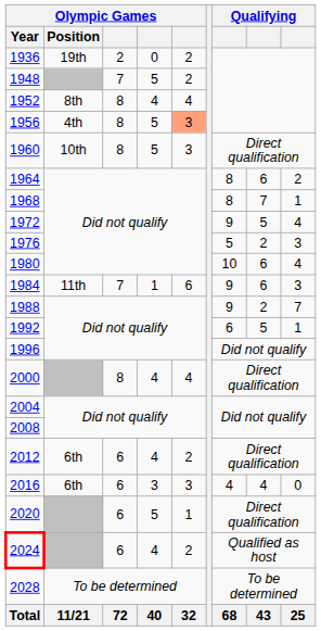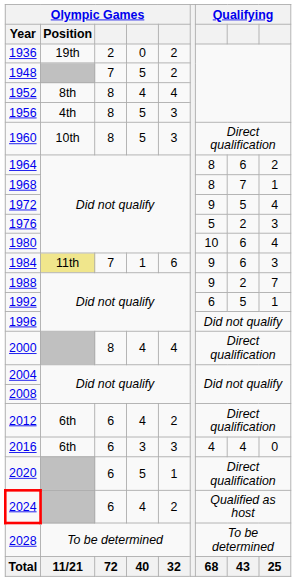1956 | column 5: lightsalmon background -> no background
1984 | Olympic Games / Position: no background -> khaki background
